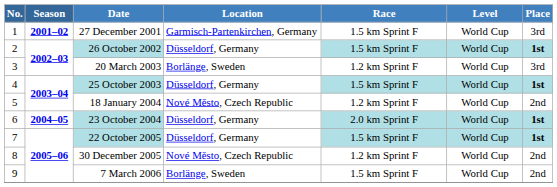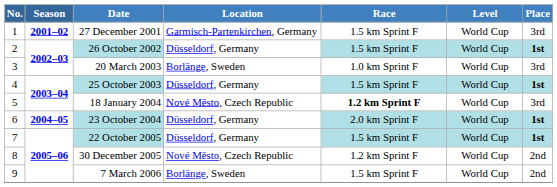20 March 2003 | Race: 1.2 km Sprint F -> 1.0 km Sprint F
18 January 2004 | Race: normal -> bold
18 January 2004 | Place: 2nd -> 3rd
